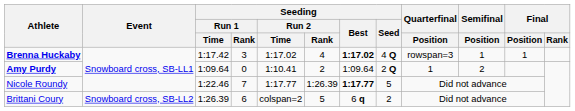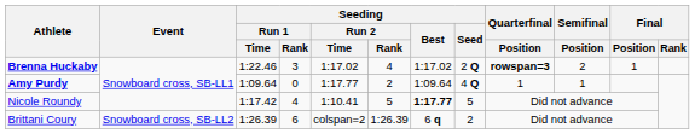Brenna Huckaby | Seeding / Run 1 / Time: 1:17.42 -> 1:22.46
Brenna Huckaby | Seeding / Best: bold -> normal
Brenna Huckaby | Seeding / Seed: 4 Q -> 2 Q
Brenna Huckaby | Quarterfinal / Position: normal -> bold
Brenna Huckaby | Semifinal / Position: 1 -> 2
Amy Purdy | Seeding / Run 2 / Time: 1:10.41 -> 1:17.77
Amy Purdy | Seeding / Seed: 2 Q -> 4 Q
Amy Purdy | Semifinal / Position: 2 -> 1
Nicole Roundy | Seeding / Run 1 / Time: 1:22.46 -> 1:17.42
Nicole Roundy | Seeding / Run 1 / Rank: 7 -> 4
Nicole Roundy | Seeding / Run 2 / Time: 1:17.77 -> 1:10.41
Nicole Roundy | Seeding / Run 2 / Rank: 1:26.39 -> 5
Brittani Coury | Seeding / Run 2 / Rank: 5 -> 1:26.39
